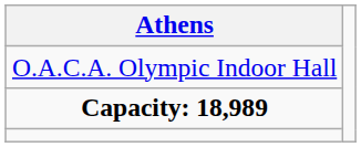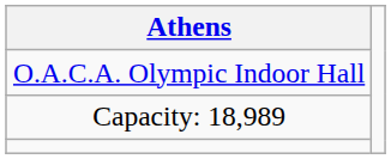Capacity: 18,989 | Athens: bold -> normal
